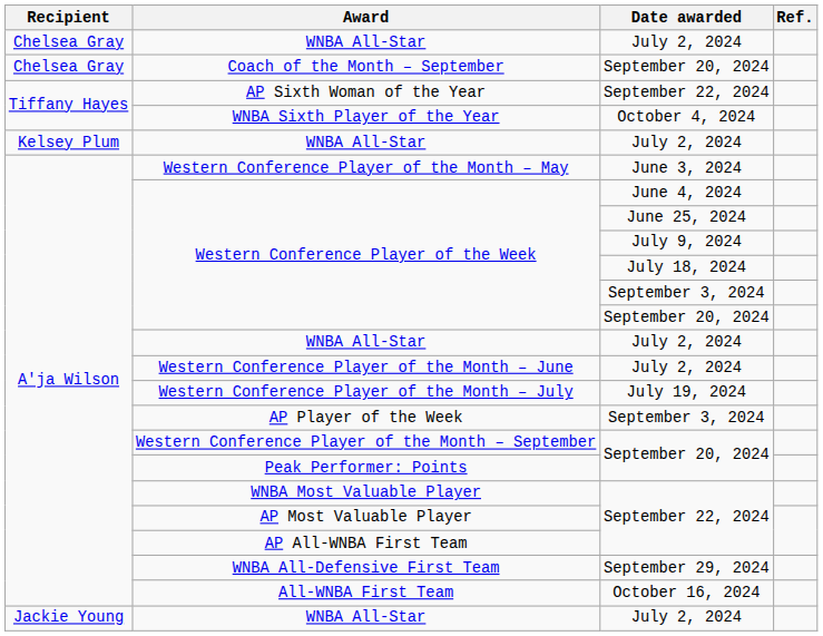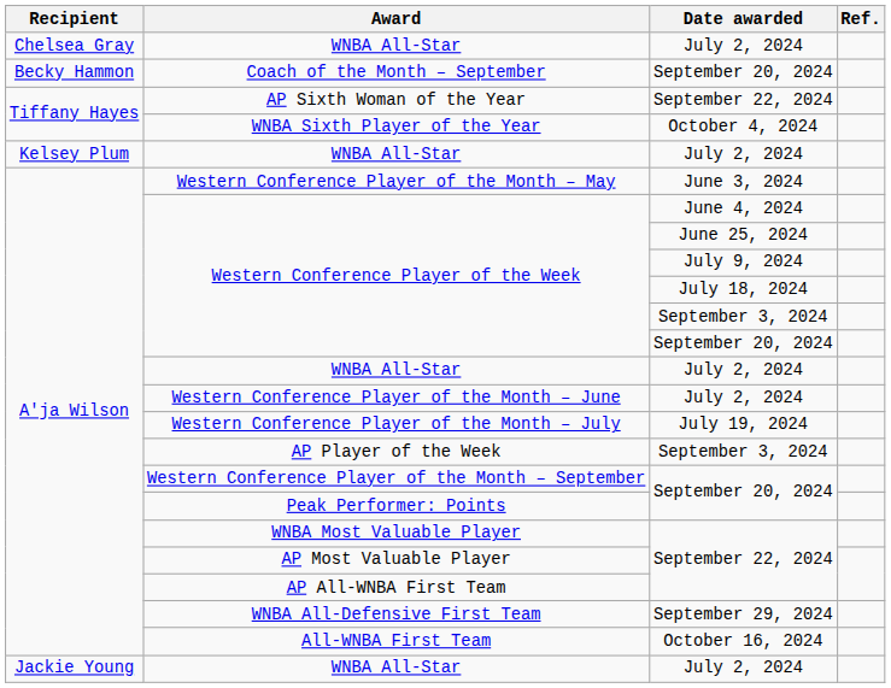Coach of the Month – September | Recipient: Chelsea Gray -> Becky Hammon
